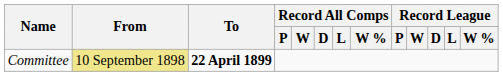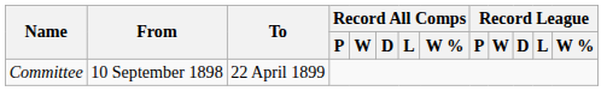Committee | From: khaki background -> no background
Committee | To: bold -> normal
